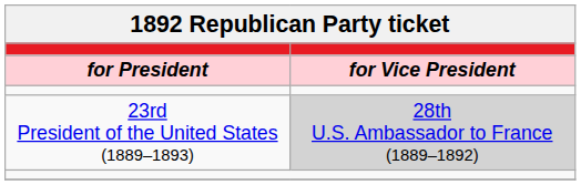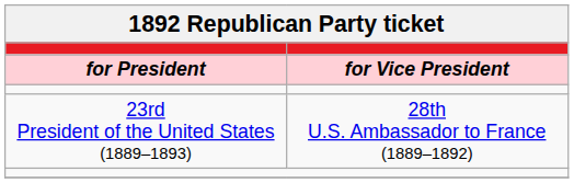23rd President of the United States (1889–1893) | column 2: lightgrey background -> no background
